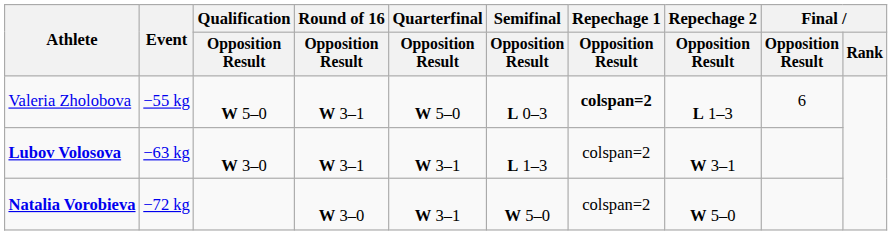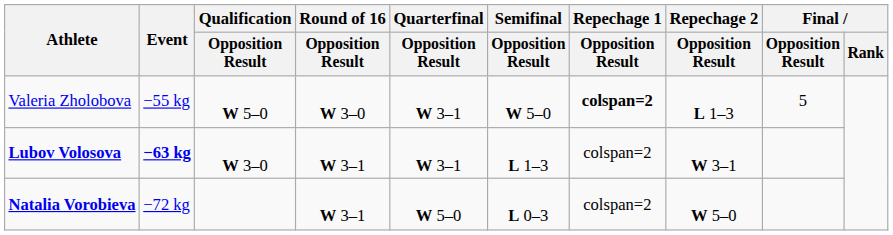Valeria Zholobova | Round of 16 / Opposition Result: W 3–1 -> W 3–0
Valeria Zholobova | Quarterfinal / Opposition Result: W 5–0 -> W 3–1
Valeria Zholobova | Semifinal / Opposition Result: L 0–3 -> W 5–0
Valeria Zholobova | Final / Opposition Result: 6 -> 5
Lubov Volosova | Event: normal -> bold
Natalia Vorobieva | Round of 16 / Opposition Result: W 3–0 -> W 3–1
Natalia Vorobieva | Quarterfinal / Opposition Result: W 3–1 -> W 5–0
Natalia Vorobieva | Semifinal / Opposition Result: W 5–0 -> L 0–3
